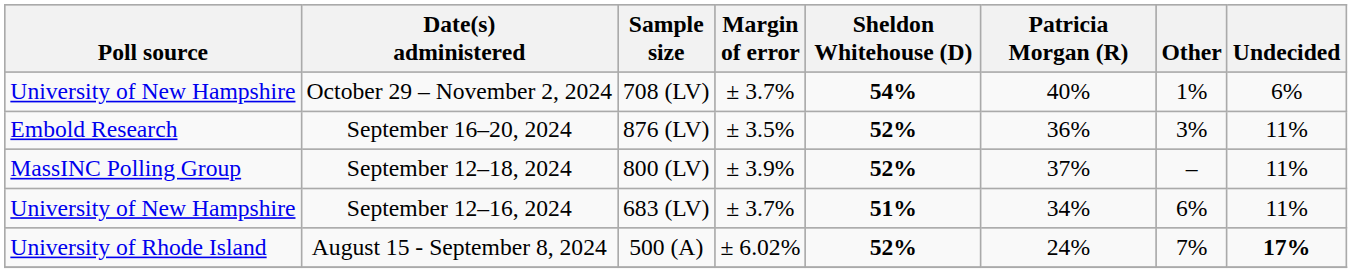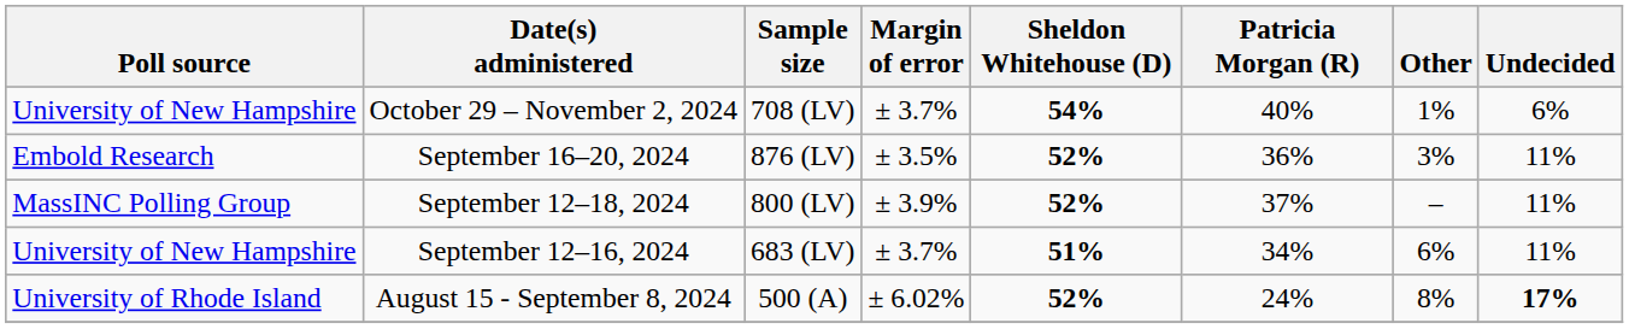August 15 - September 8, 2024 | Other: 7% -> 8%
